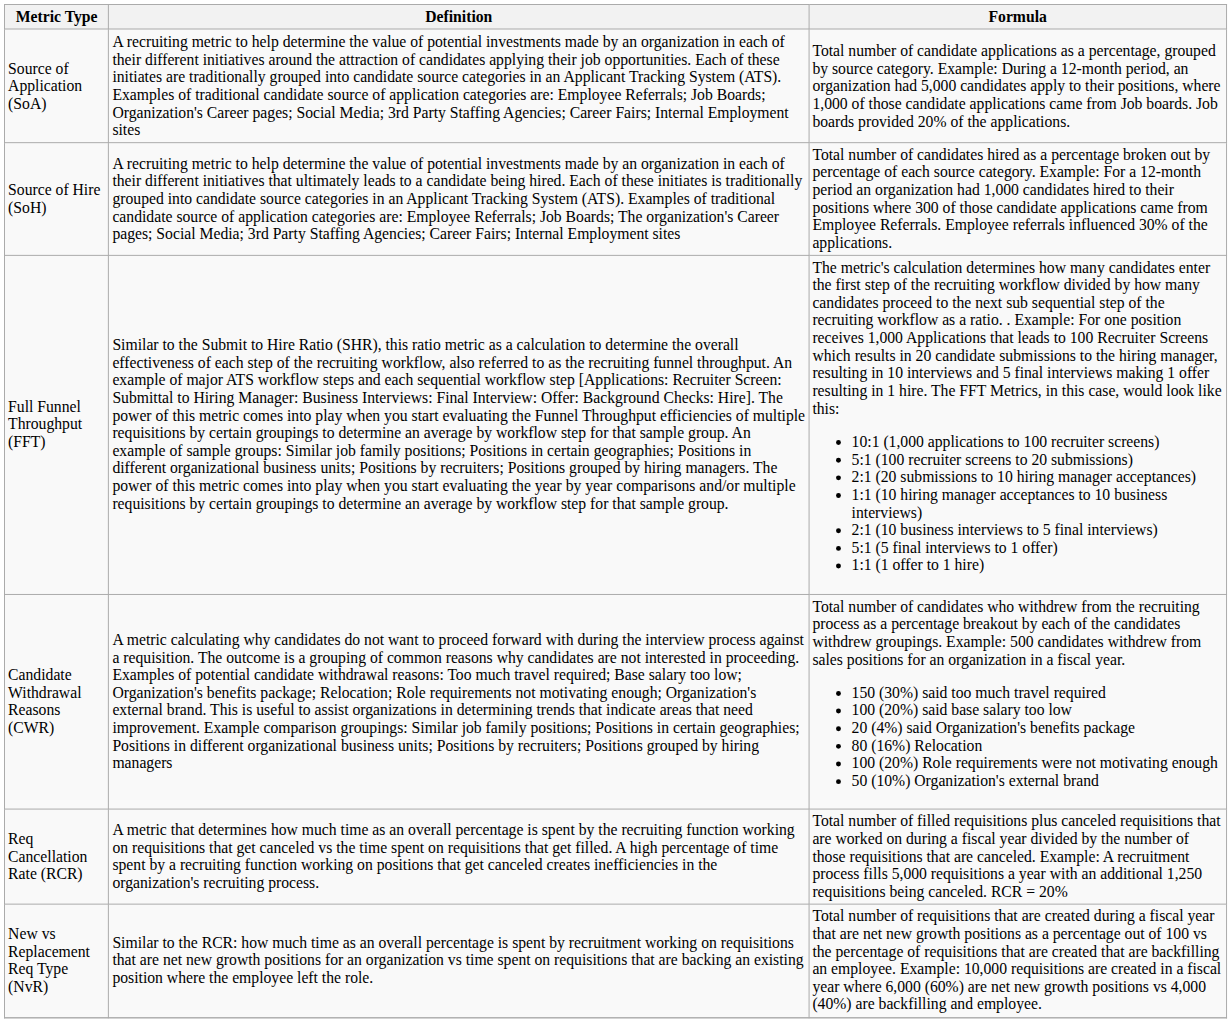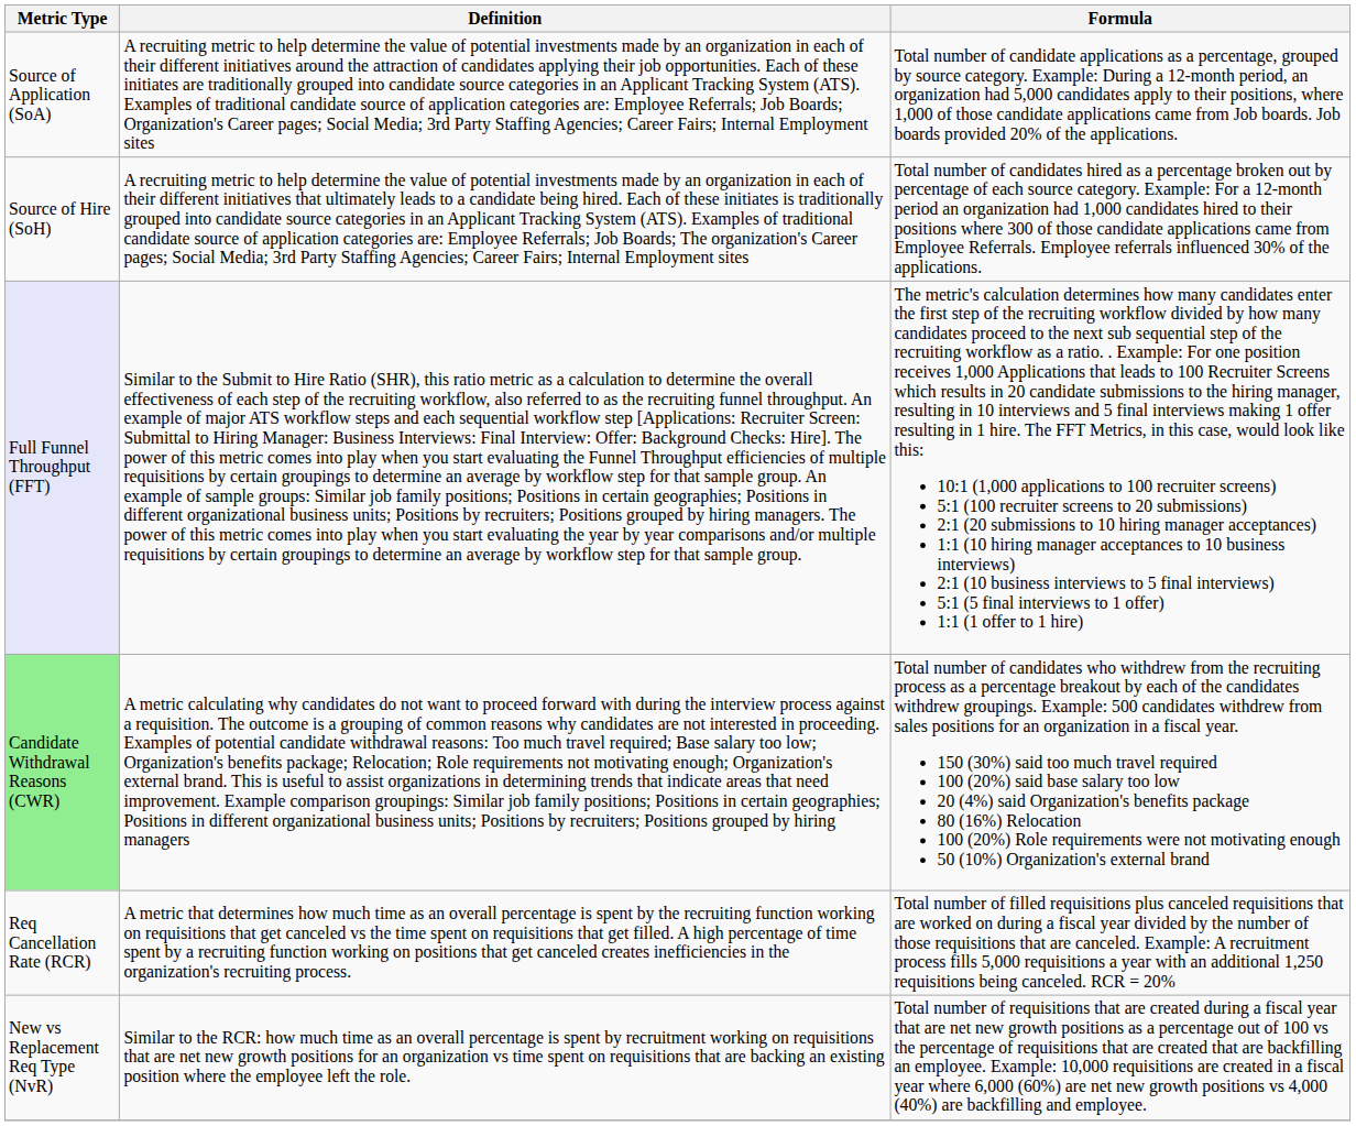row 4 | Metric Type: no background -> lavender background
row 5 | Metric Type: no background -> lightgreen background
